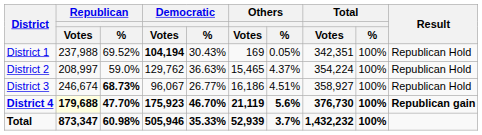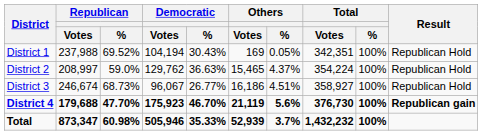District 1 | Democratic / Votes: bold -> normal
District 3 | Republican / %: bold -> normal
District 4 | Republican / Votes: lightyellow background -> no background
